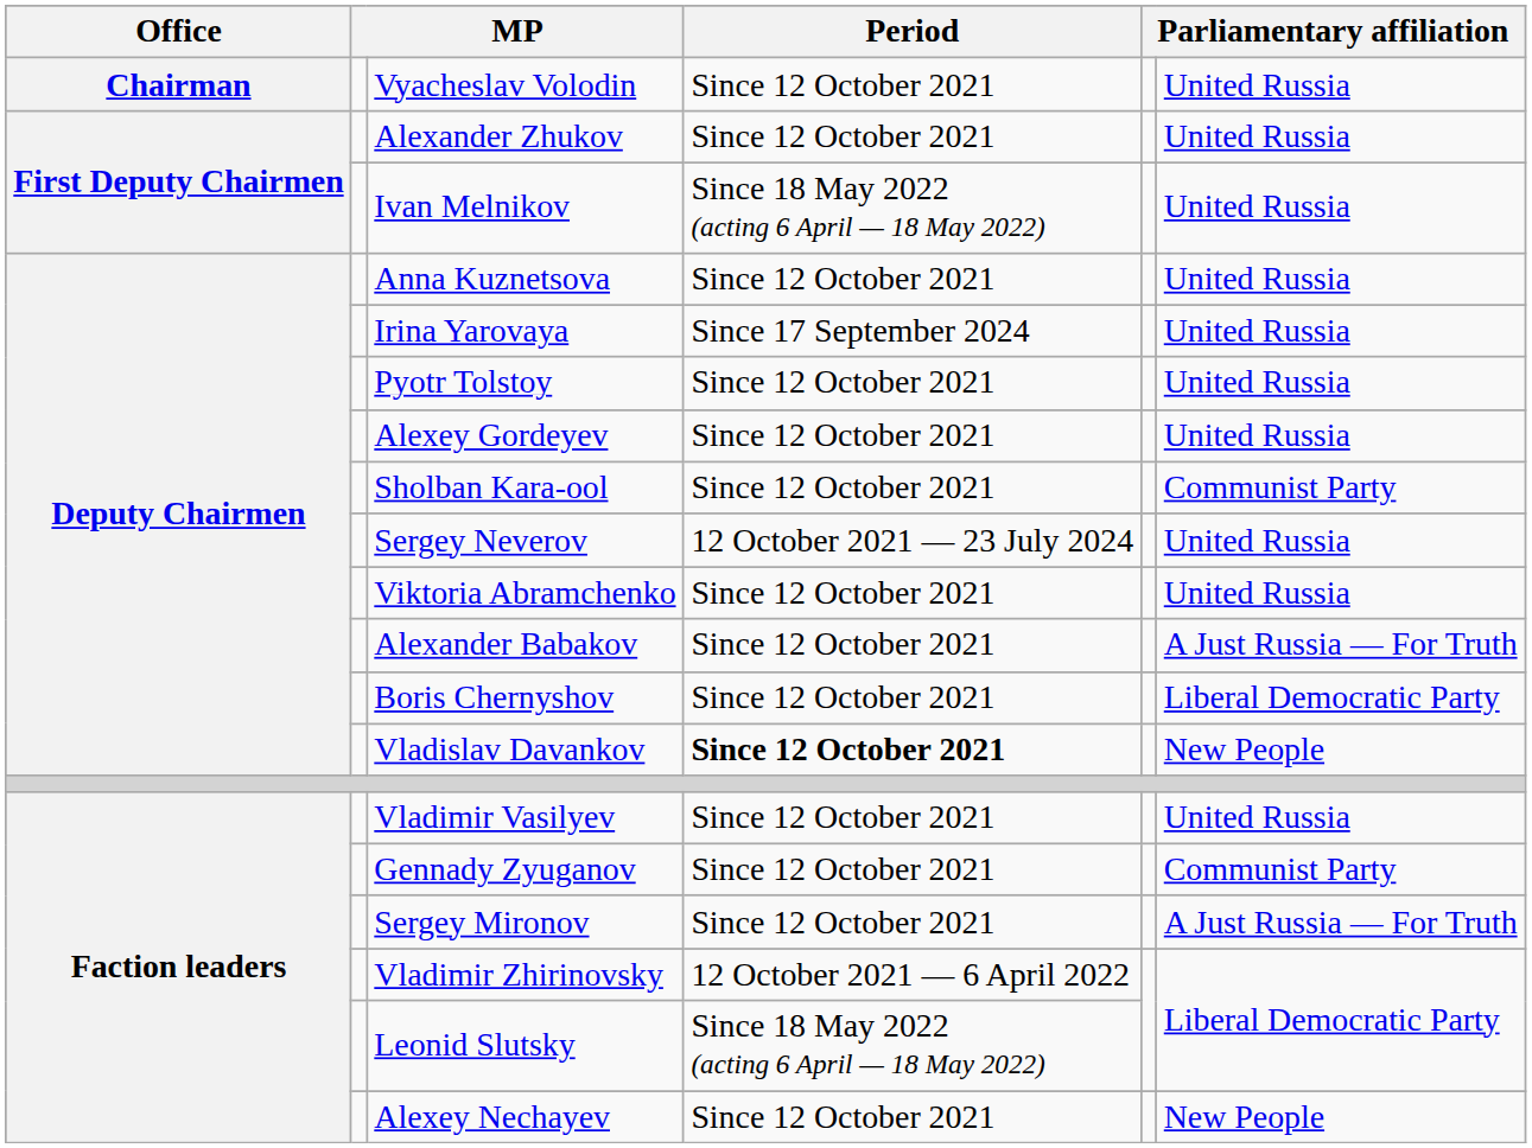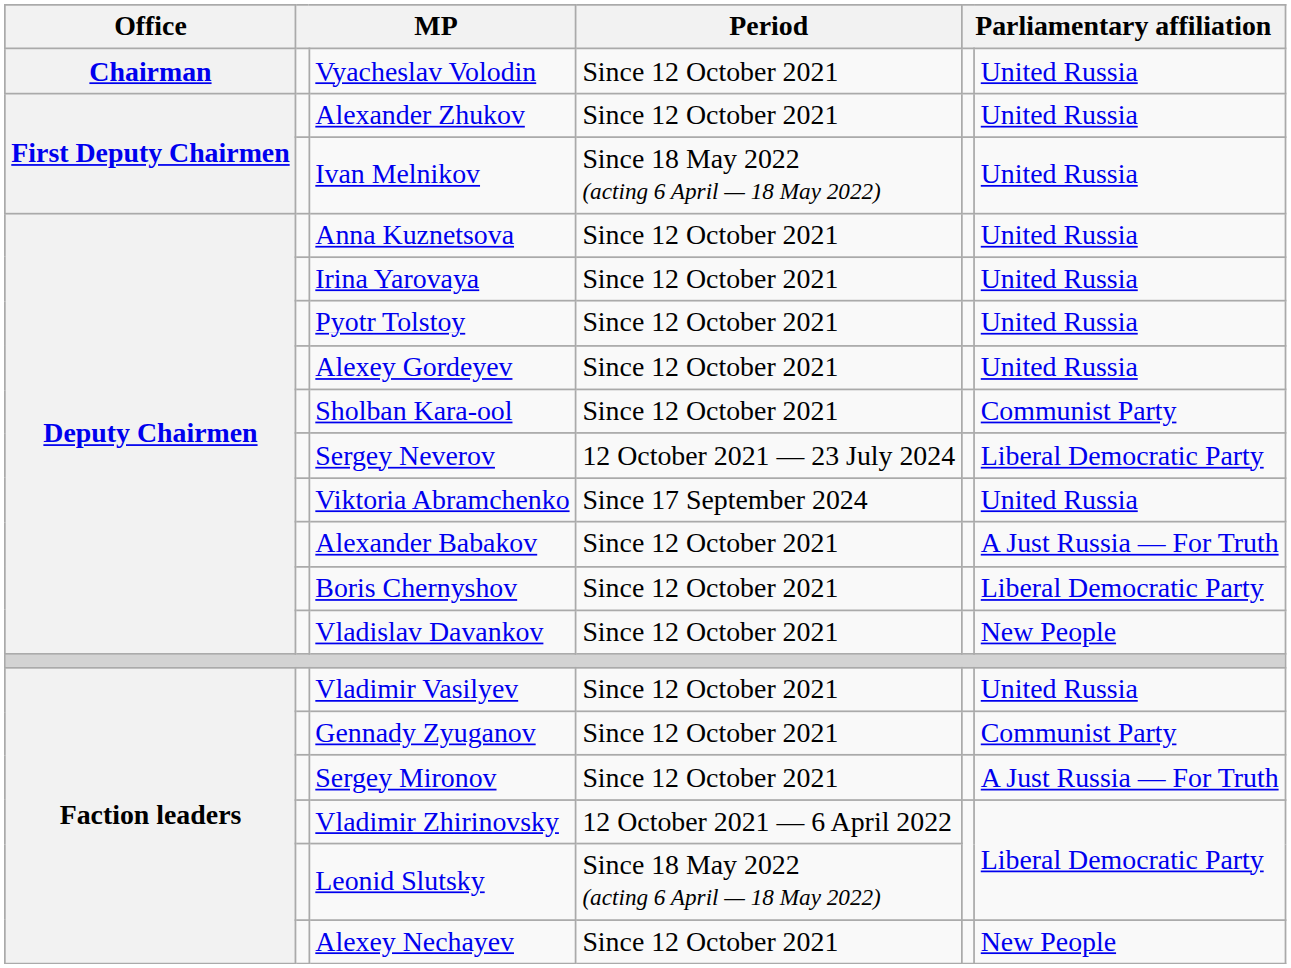Irina Yarovaya | Period: Since 17 September 2024 -> Since 12 October 2021
Sergey Neverov | column 6: United Russia -> Liberal Democratic Party
Viktoria Abramchenko | Period: Since 12 October 2021 -> Since 17 September 2024
Vladislav Davankov | Period: bold -> normal
